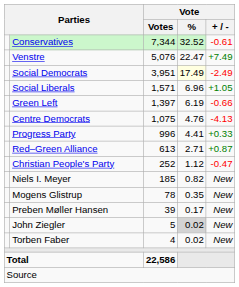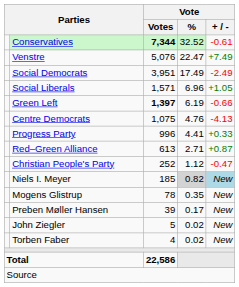Conservatives | Vote / Votes: normal -> bold
Social Democrats | Vote / %: lightyellow background -> no background
Green Left | Vote / Votes: normal -> bold
Niels I. Meyer | Vote / %: no background -> lightgrey background
Niels I. Meyer | Vote / + / -: no background -> lightblue background
John Ziegler | Vote / %: lightgrey background -> no background
